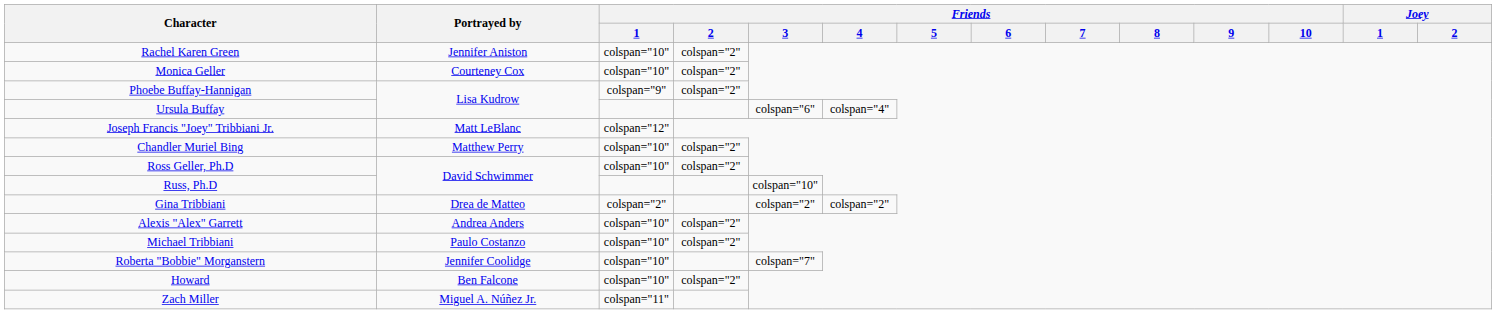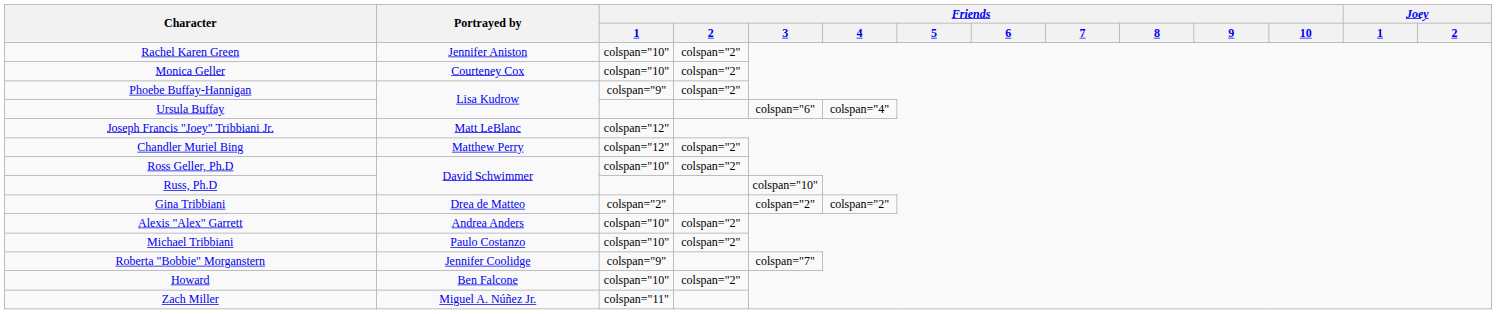Chandler Muriel Bing | Friends / 1: colspan="10" -> colspan="12"
Roberta "Bobbie" Morganstern | Friends / 1: colspan="10" -> colspan="9"
